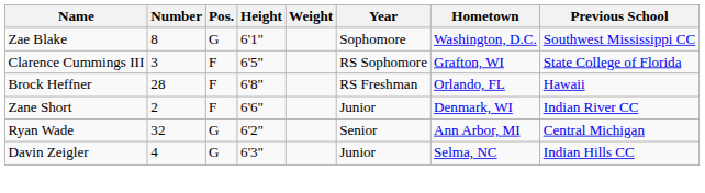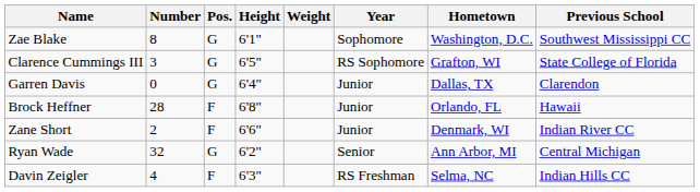Clarence Cummings III | Pos.: F -> G
+ row: Garren Davis | 0 | G | 6'4" | Junior | Dallas, TX | Clarendon
Brock Heffner | Year: RS Freshman -> Junior
Davin Zeigler | Pos.: G -> F
Davin Zeigler | Year: Junior -> RS Freshman
